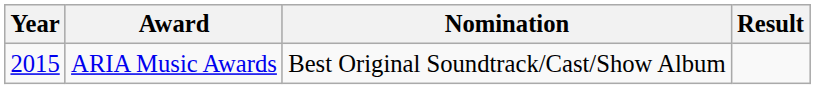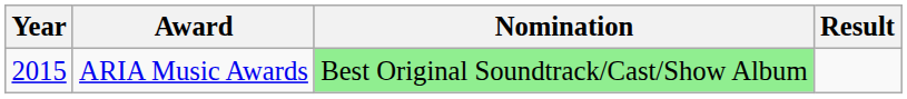ARIA Music Awards | Nomination: no background -> lightgreen background
